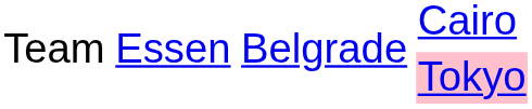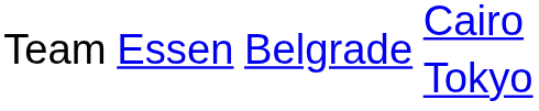row 2 | column 4: pink background -> no background
